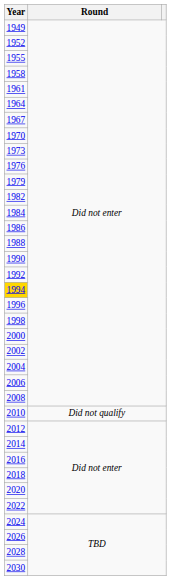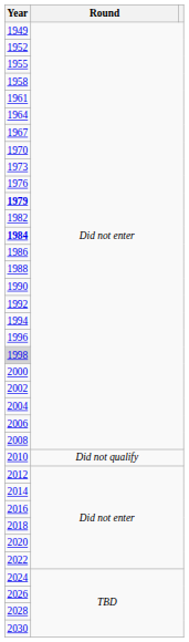1979 | Year: normal -> bold
1984 | Year: normal -> bold
1994 | Year: gold background -> no background
1998 | Year: no background -> lightgrey background
